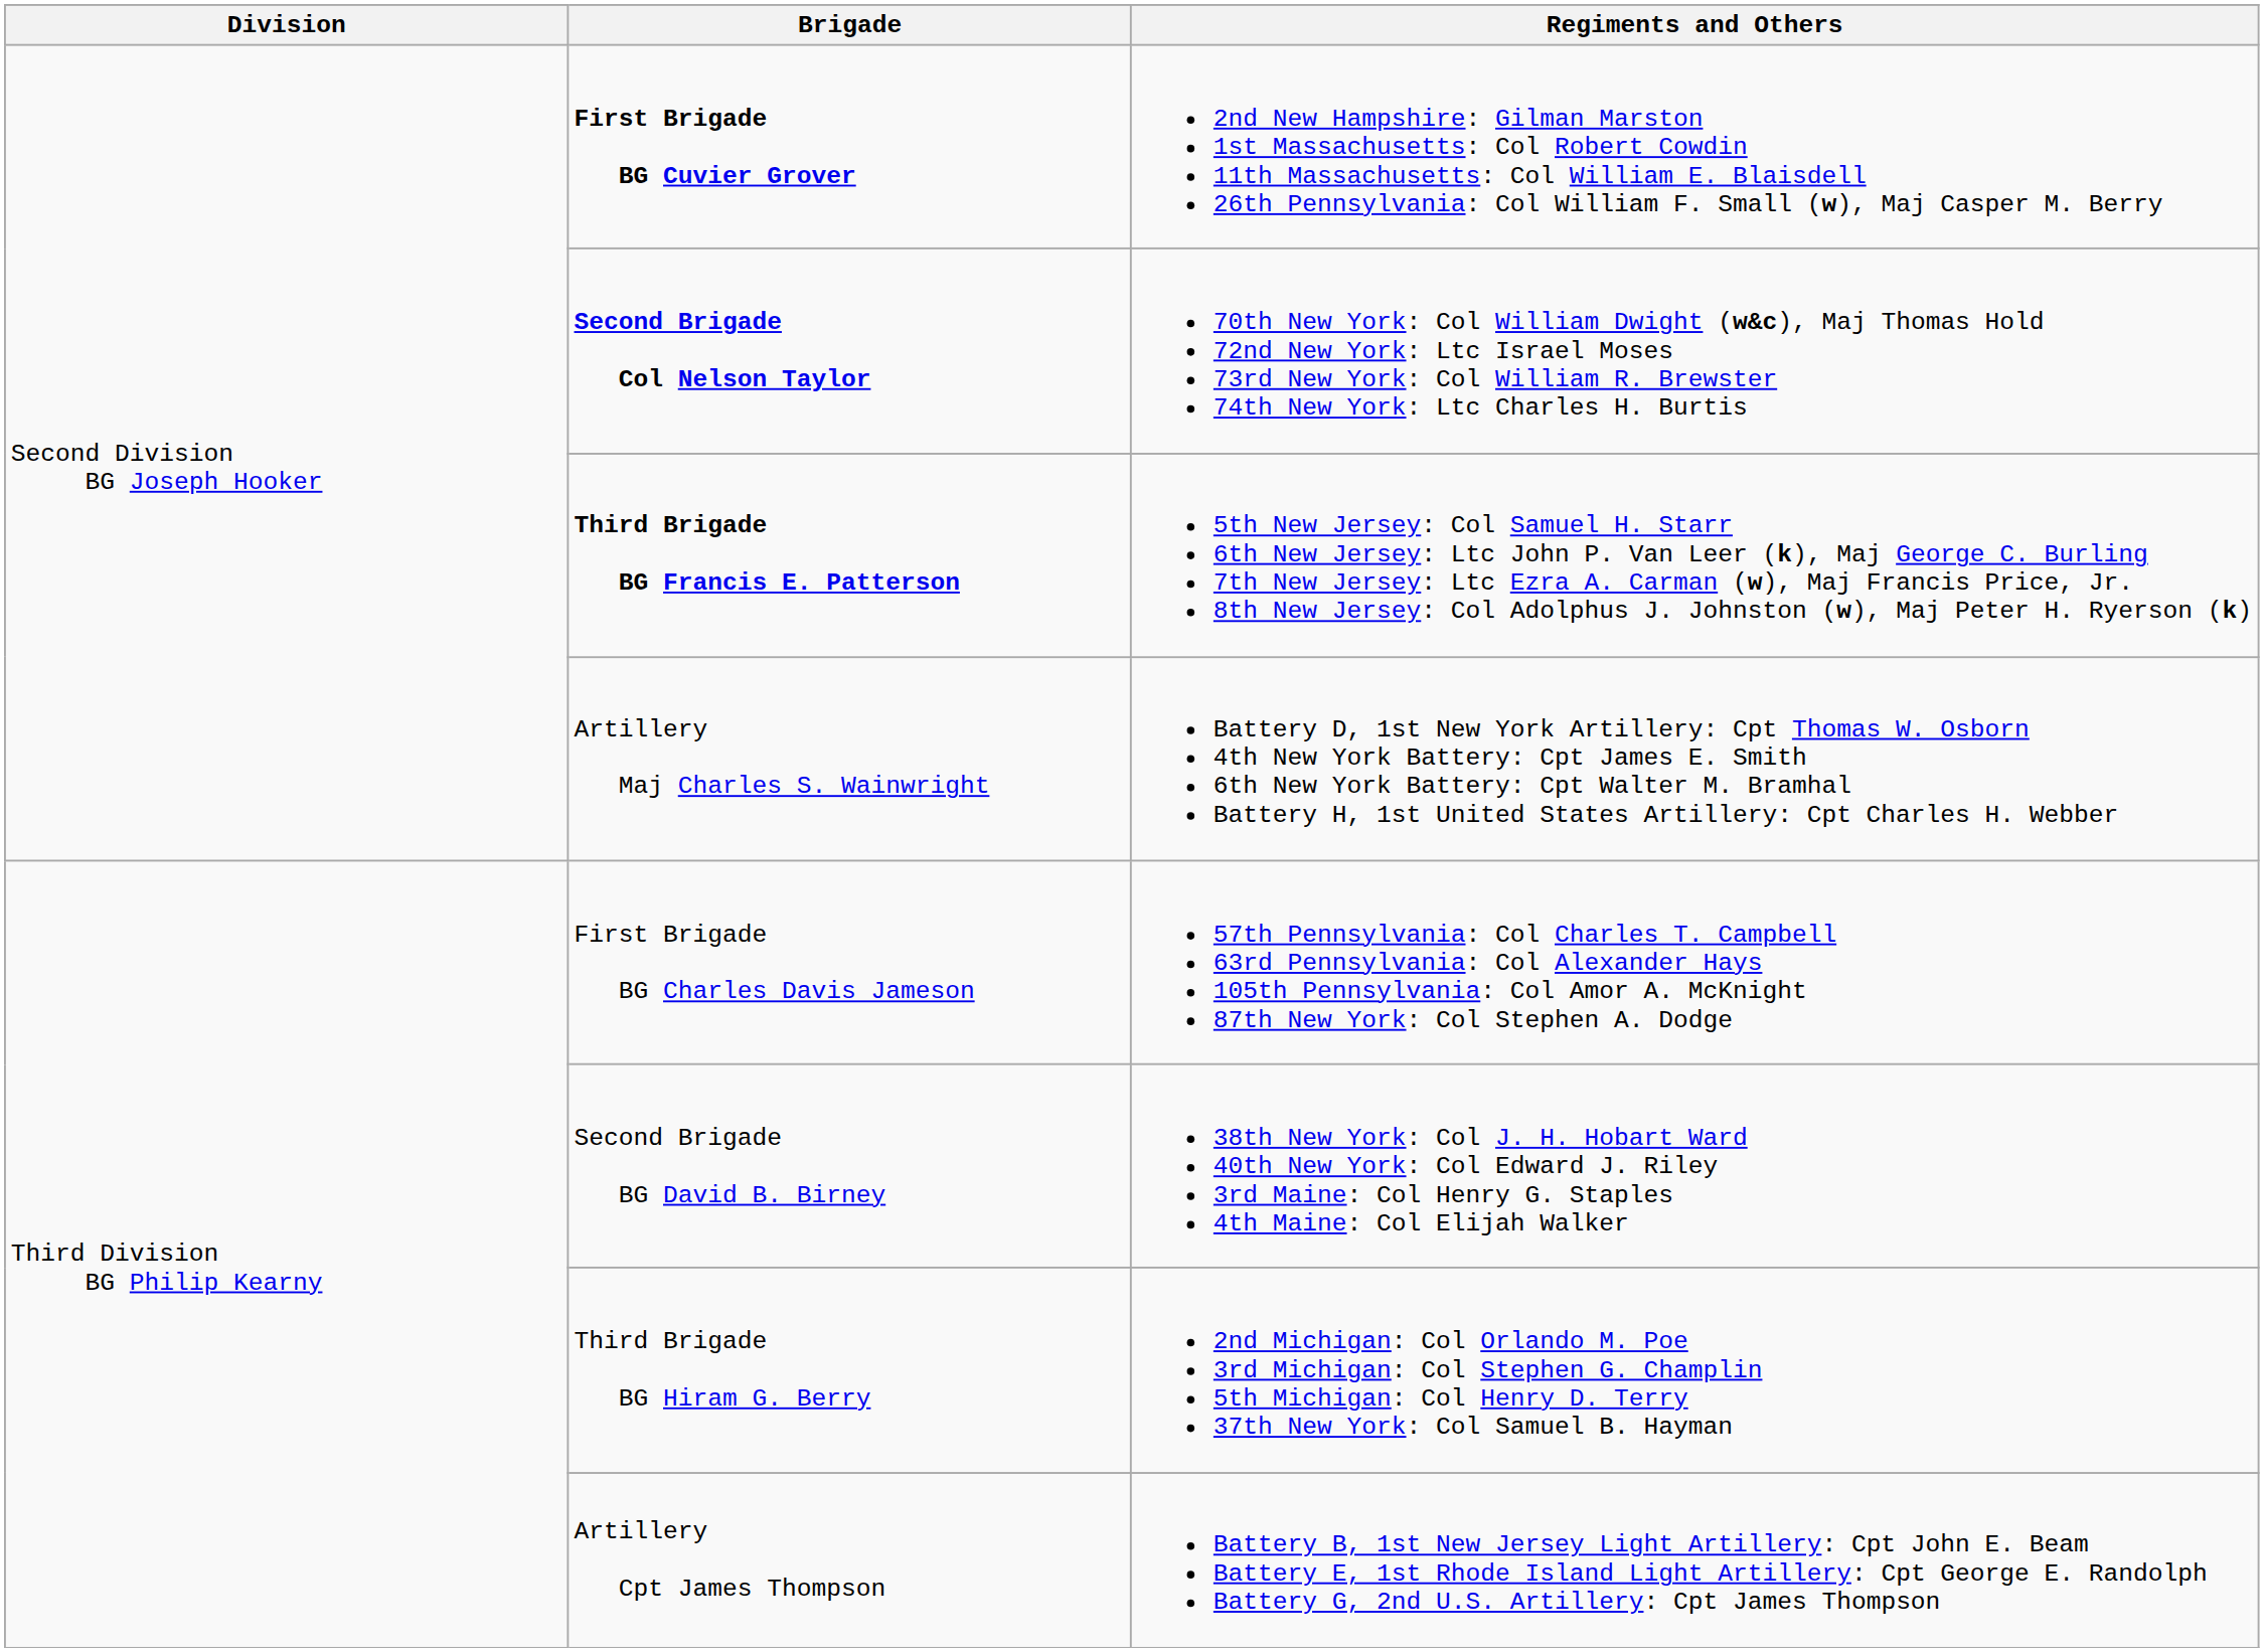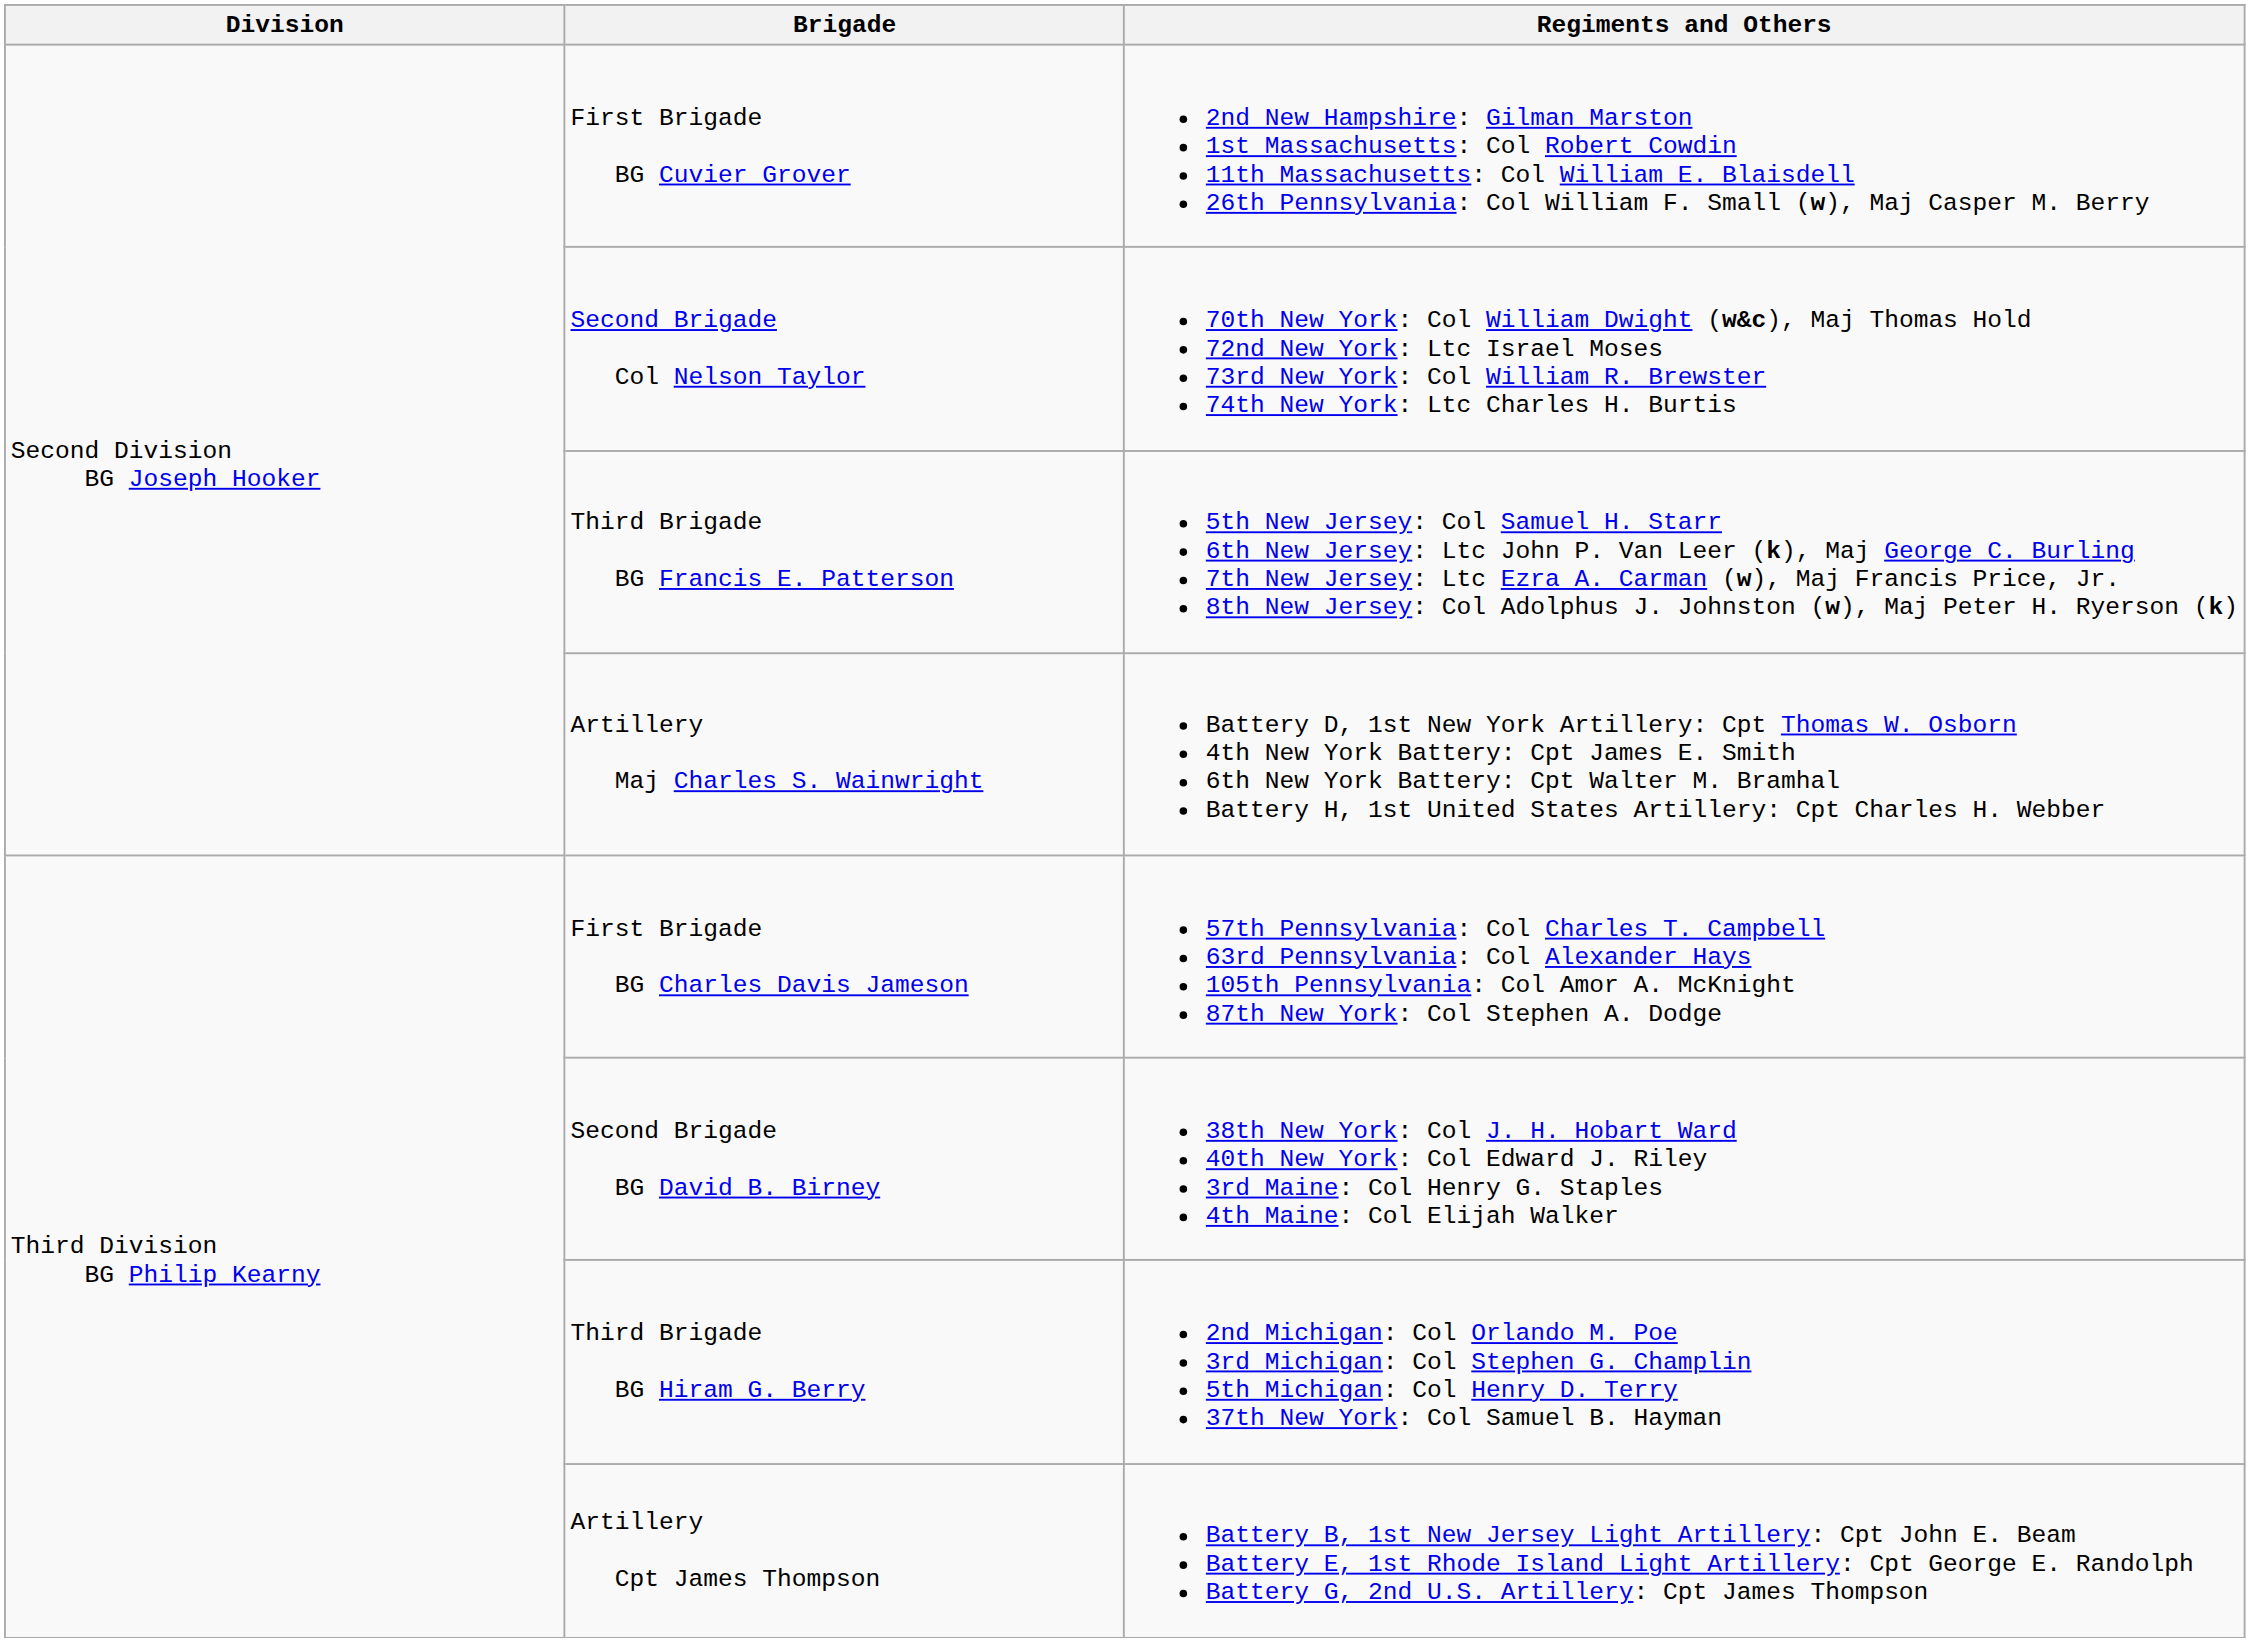First Brigade BG Cuvier Grover | Brigade: bold -> normal
Second Brigade Col Nelson Taylor | Brigade: bold -> normal
Third Brigade BG Francis E. Patterson | Brigade: bold -> normal
